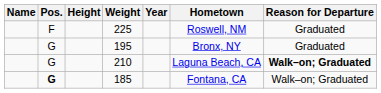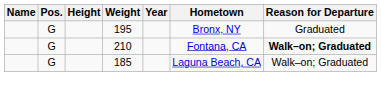- row: F | 225 | Roswell, NM | Graduated
210 | Hometown: Laguna Beach, CA -> Fontana, CA
185 | Pos.: bold -> normal
185 | Hometown: Fontana, CA -> Laguna Beach, CA
